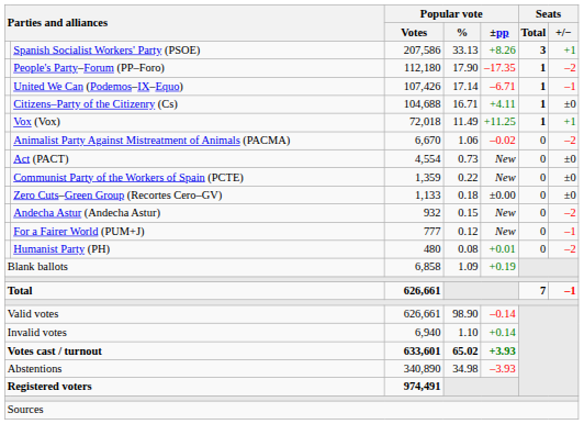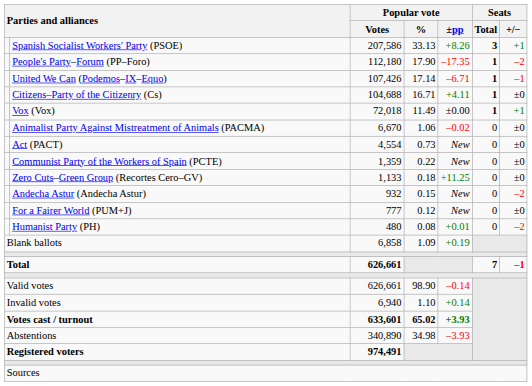Vox (Vox) | Popular vote / ±pp: +11.25 -> ±0.00
Animalist Party Against Mistreatment of Animals (PACMA) | Seats / +/−: –2 -> ±0
Zero Cuts–Green Group (Recortes Cero–GV) | Popular vote / ±pp: ±0.00 -> +11.25
For a Fairer World (PUM+J) | Seats / +/−: –1 -> ±0
